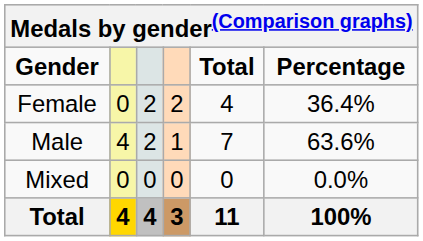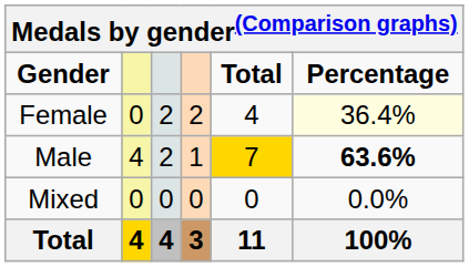Female | Percentage: no background -> lightyellow background
Male | Total: no background -> gold background
Male | Percentage: normal -> bold
